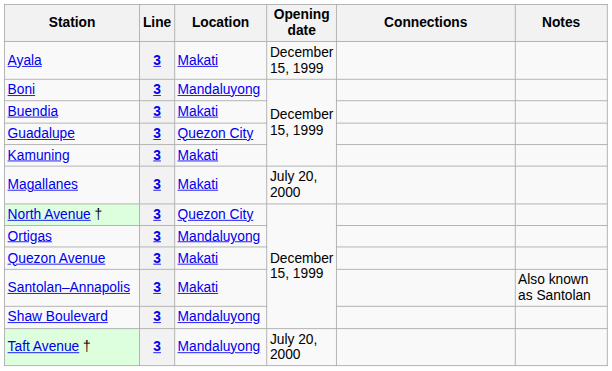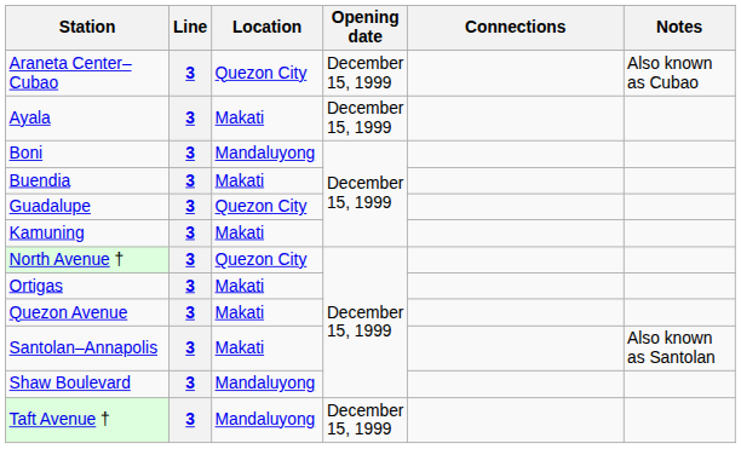+ row: Araneta Center–Cubao | 3 | Quezon City | December 15, 1999 | Also known as Cubao
- row: Magallanes | 3 | Makati | July 20, 2000
Ortigas | Location: Mandaluyong -> Makati
Taft Avenue † | Opening date: July 20, 2000 -> December 15, 1999
